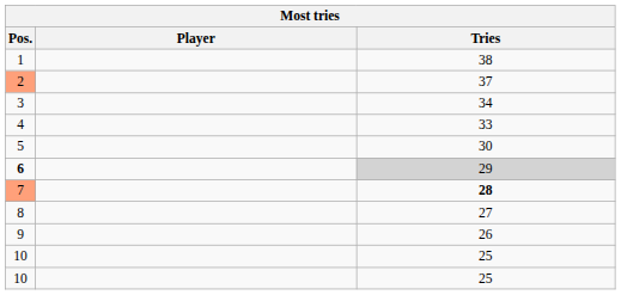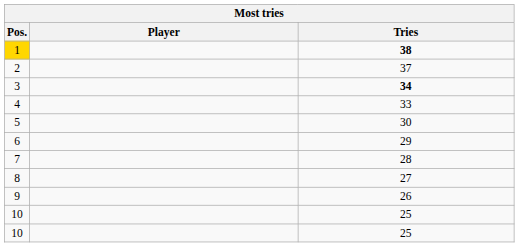1 | Pos.: no background -> gold background
1 | Tries: normal -> bold
2 | Pos.: lightsalmon background -> no background
3 | Tries: normal -> bold
6 | Pos.: bold -> normal
6 | Tries: lightgrey background -> no background
7 | Pos.: lightsalmon background -> no background
7 | Tries: bold -> normal
